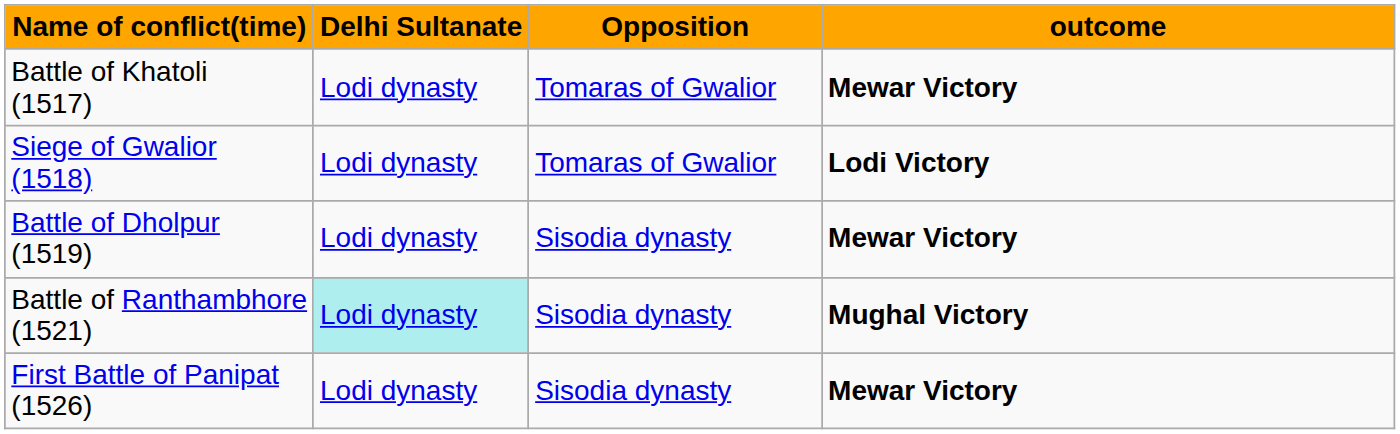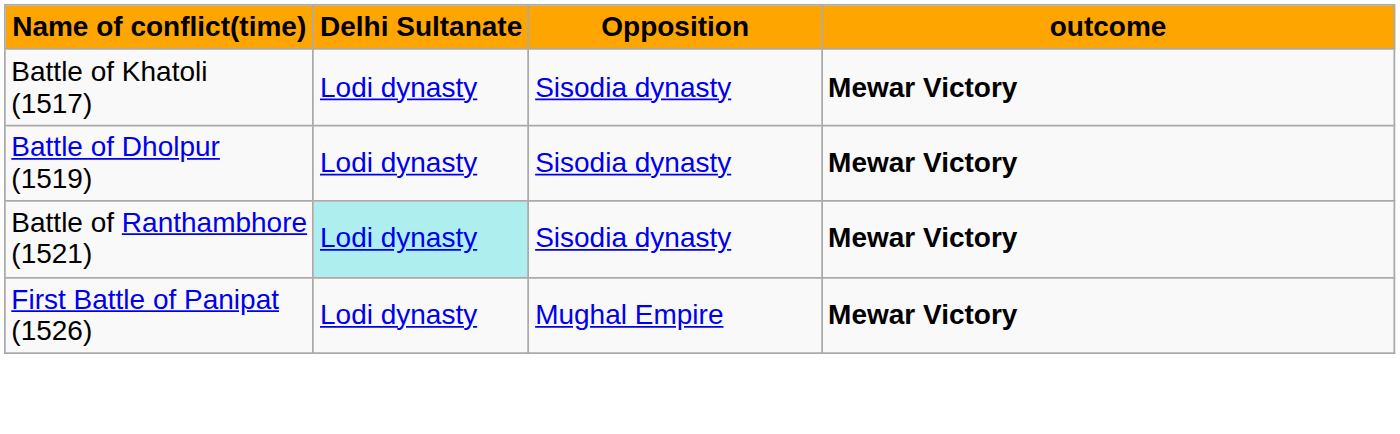Battle of Khatoli (1517) | Opposition: Tomaras of Gwalior -> Sisodia dynasty
- row: Siege of Gwalior (1518) | Lodi dynasty | Tomaras of Gwalior | Lodi Victory
Battle of Ranthambhore (1521) | outcome: Mughal Victory -> Mewar Victory
First Battle of Panipat (1526) | Opposition: Sisodia dynasty -> Mughal Empire
